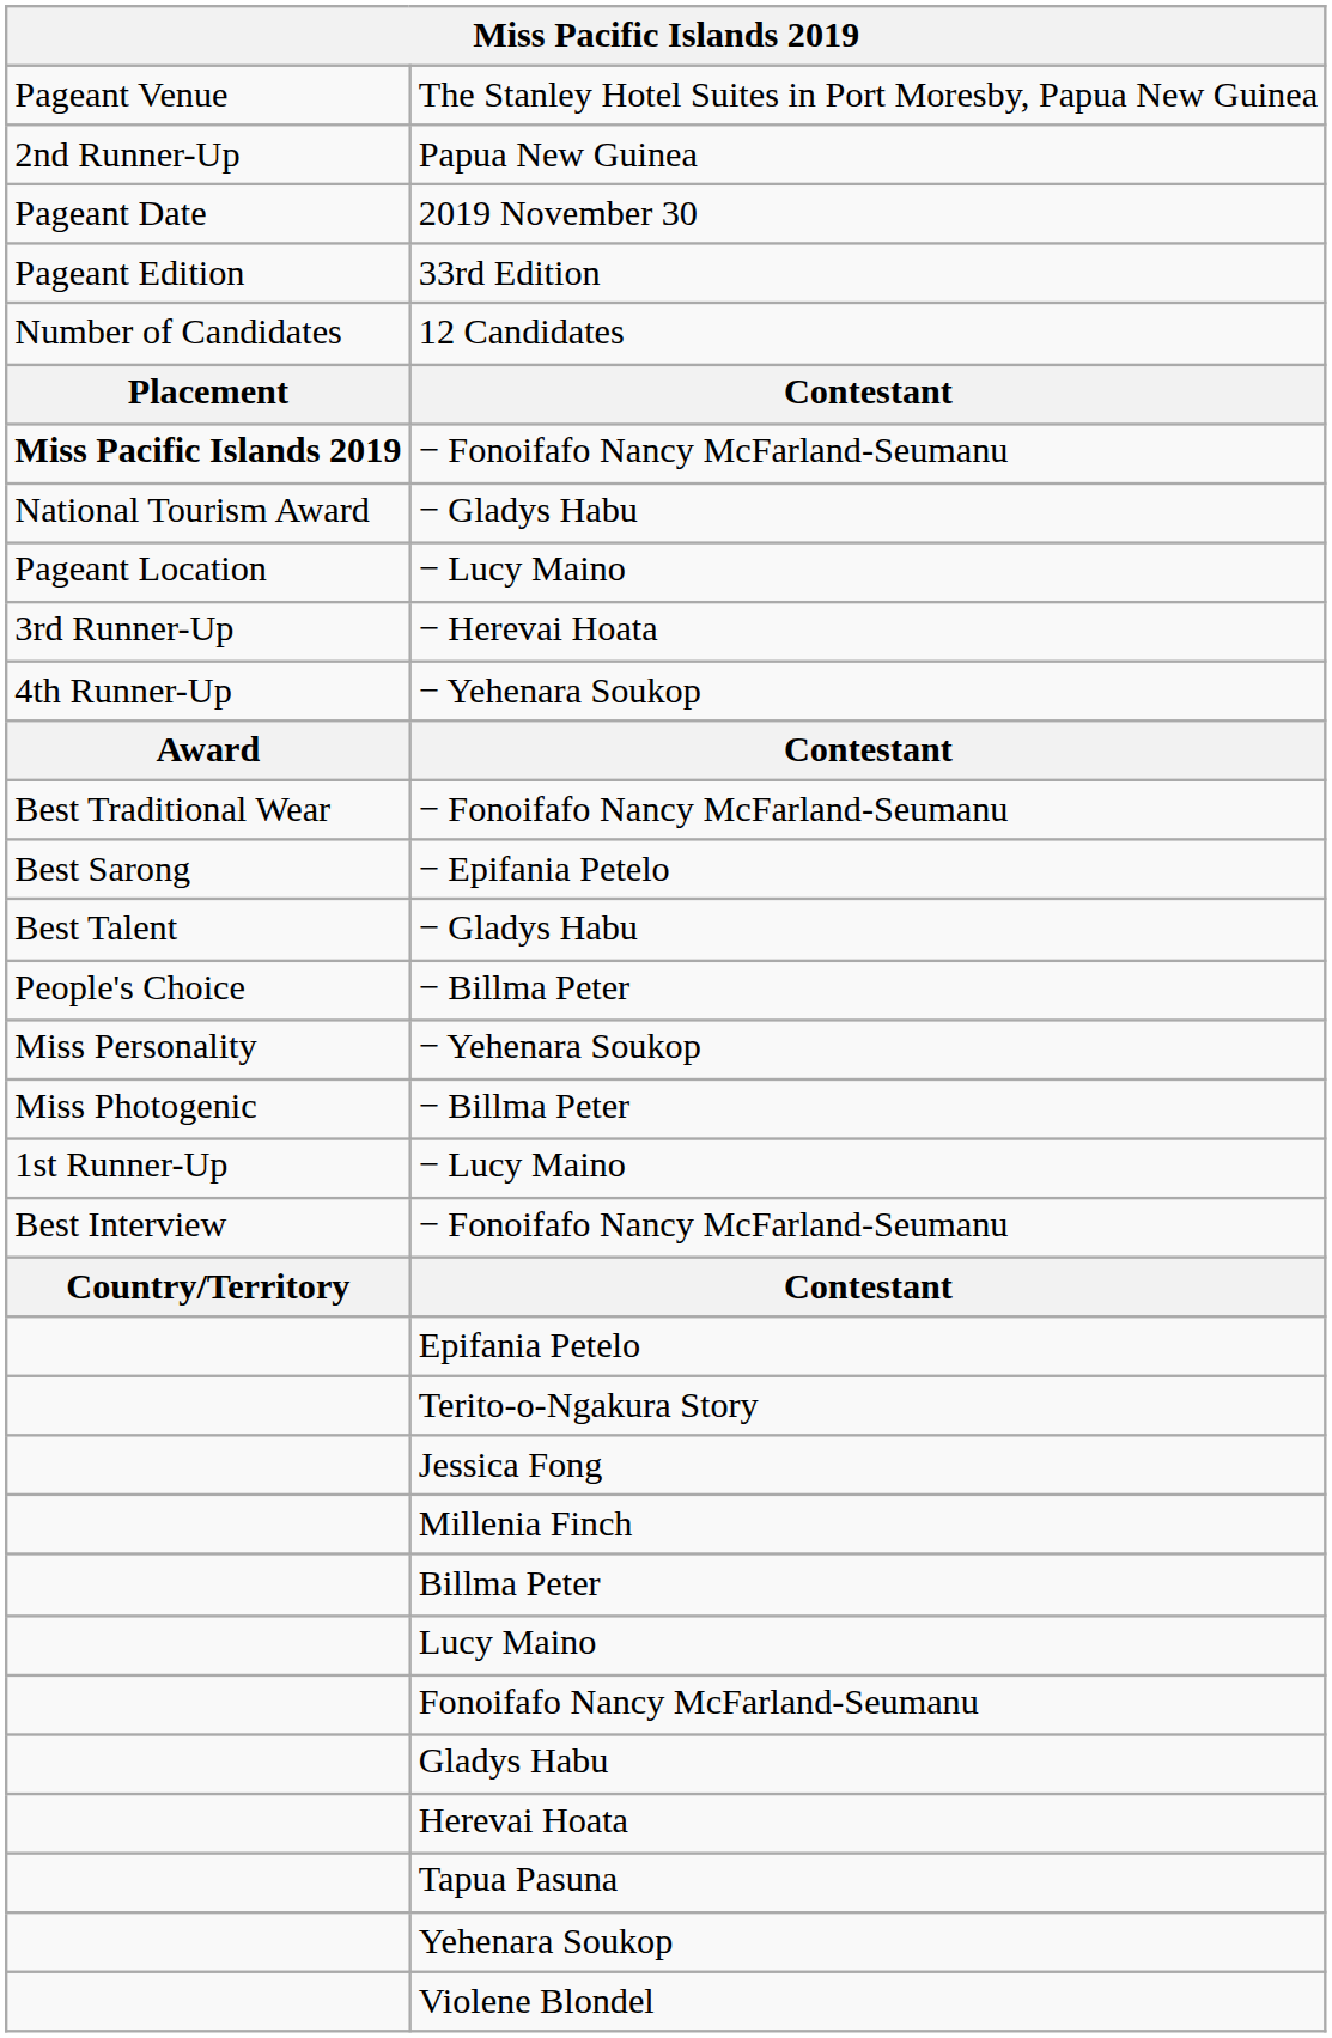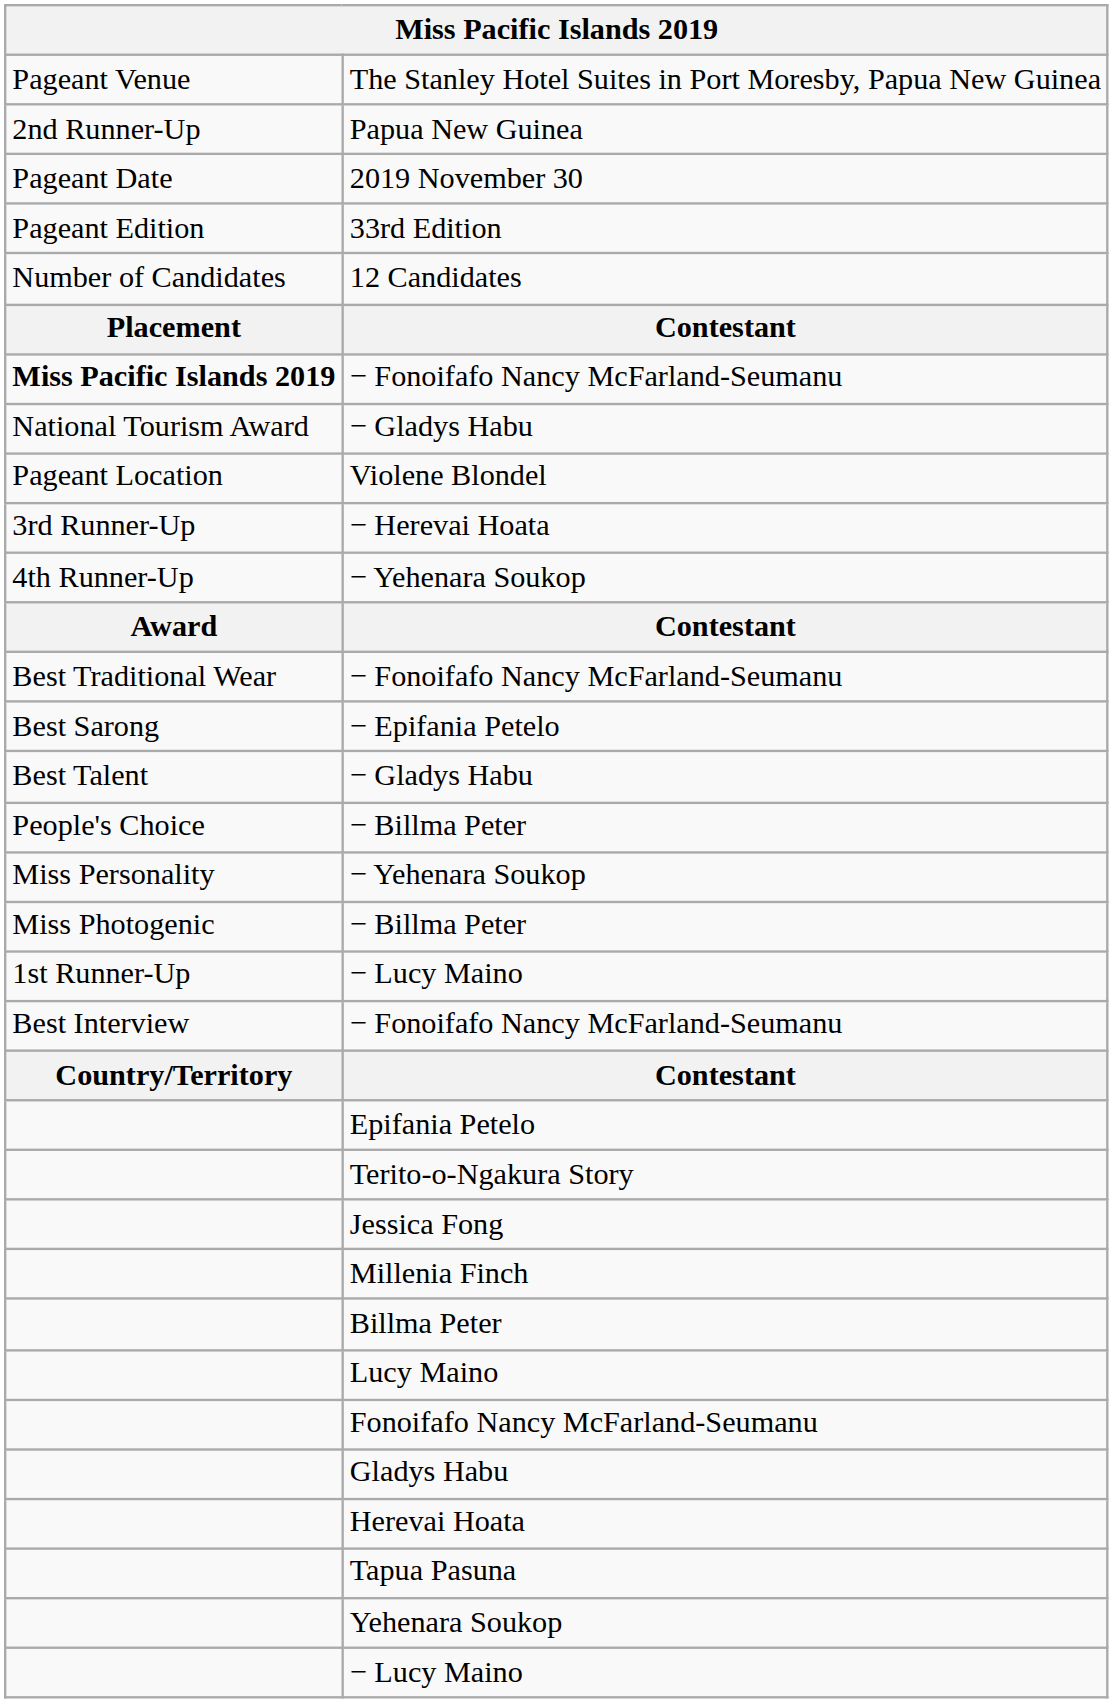row 10 | column 2: − Lucy Maino -> Violene Blondel
row 34 | column 2: Violene Blondel -> − Lucy Maino
